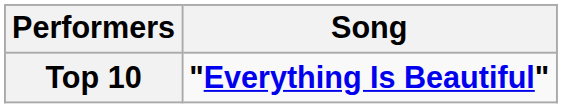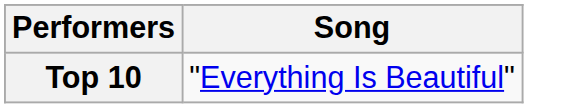Top 10 | Song: bold -> normal
